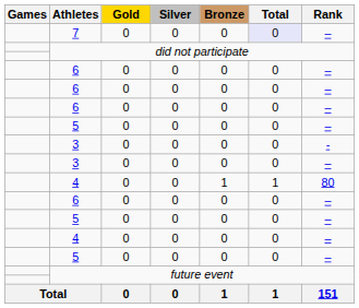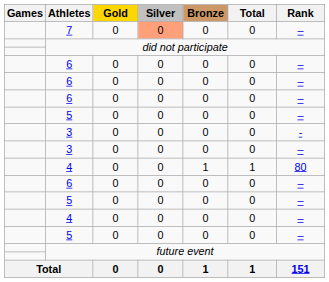7 | Silver: no background -> lightsalmon background
7 | Total: lavender background -> no background
